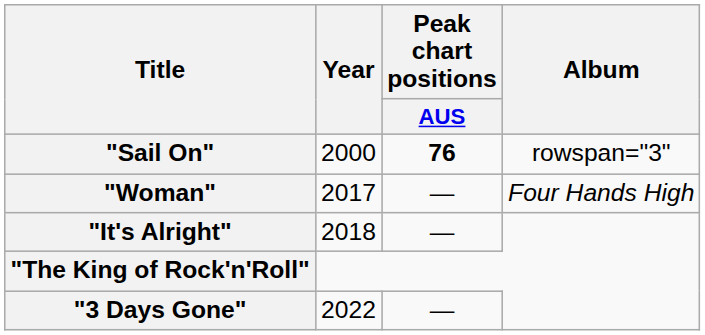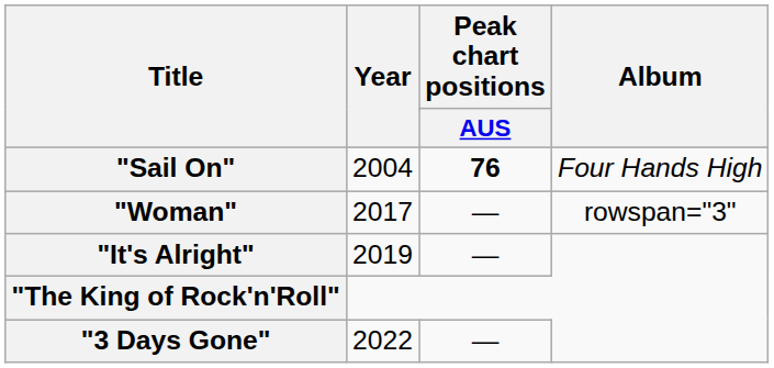"Sail On" | Year: 2000 -> 2004
"Sail On" | Album: rowspan="3" -> Four Hands High
"Woman" | Album: Four Hands High -> rowspan="3"
"It's Alright" | Year: 2018 -> 2019
